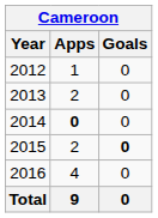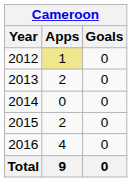2012 | Apps: no background -> khaki background
2014 | Apps: bold -> normal
2015 | Goals: bold -> normal
